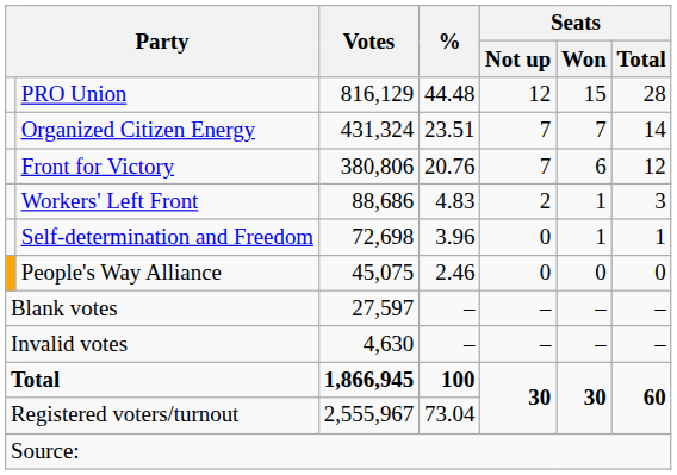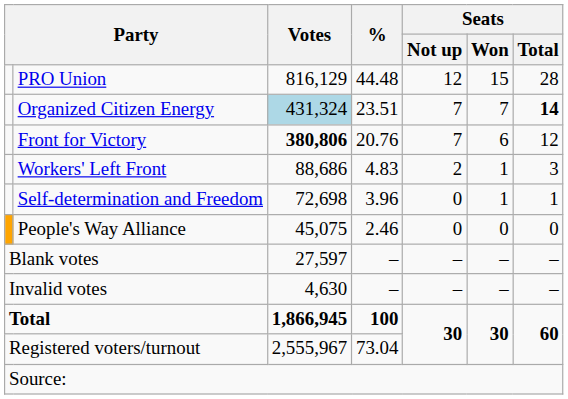Organized Citizen Energy | Votes: no background -> lightblue background
Organized Citizen Energy | Seats / Total: normal -> bold
Front for Victory | Votes: normal -> bold
